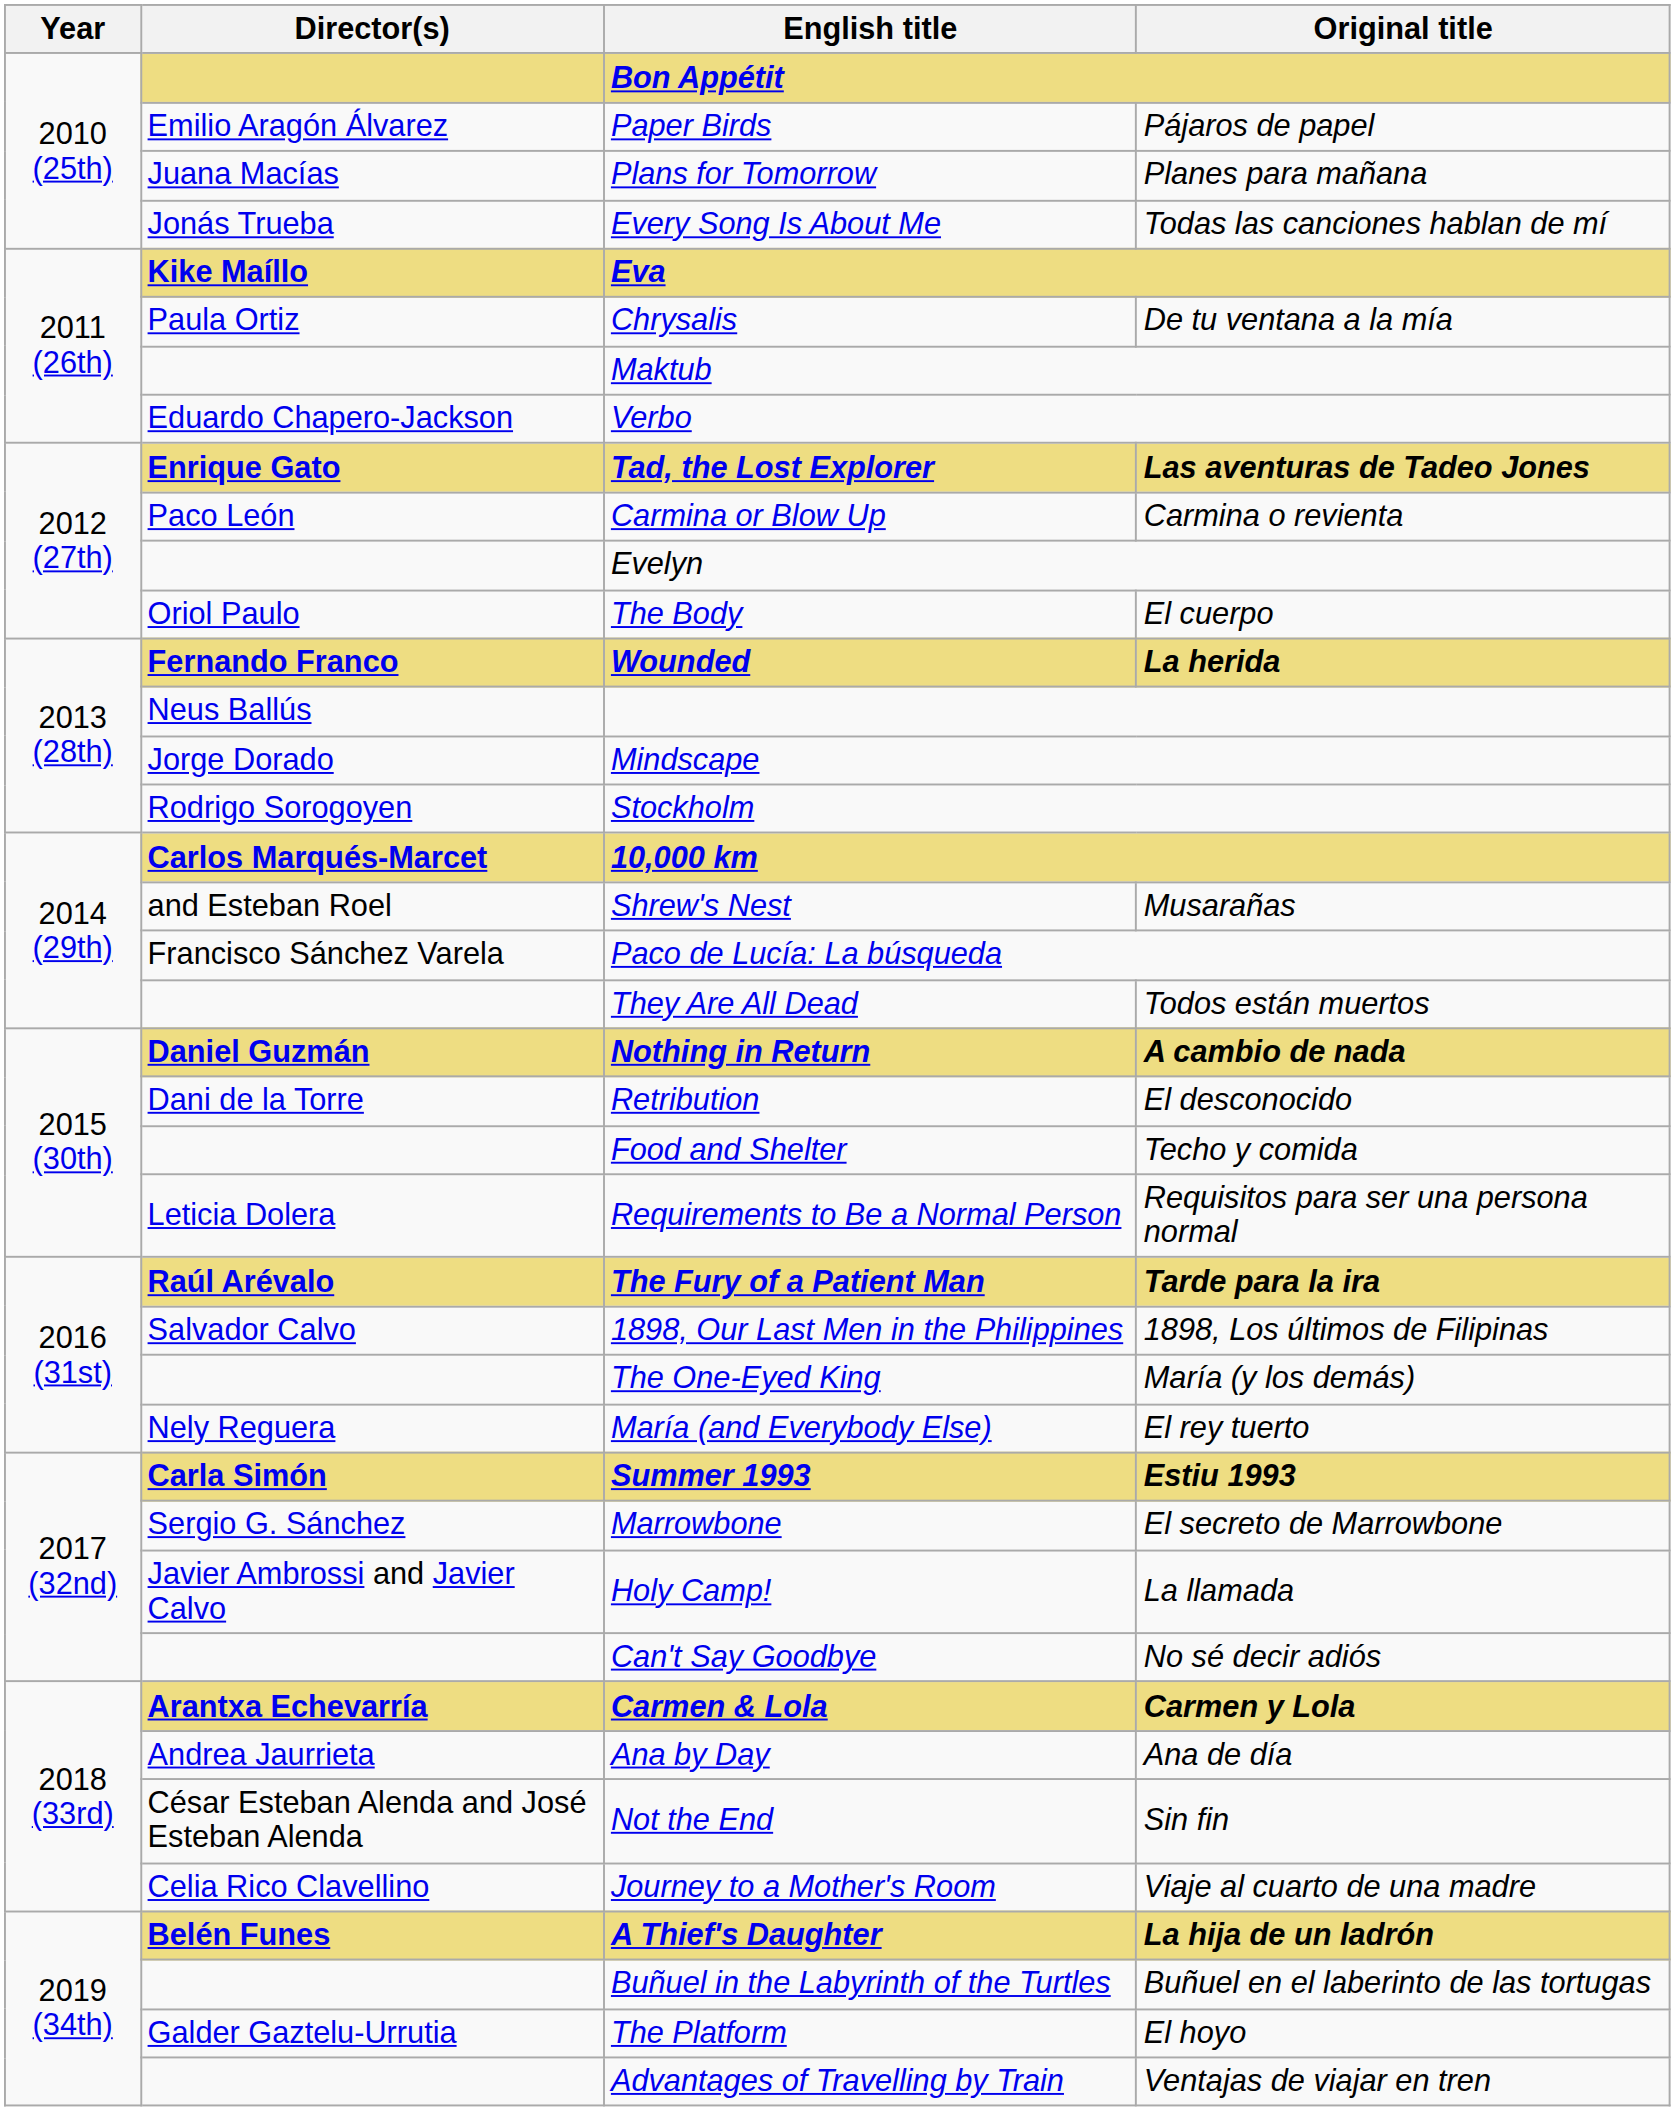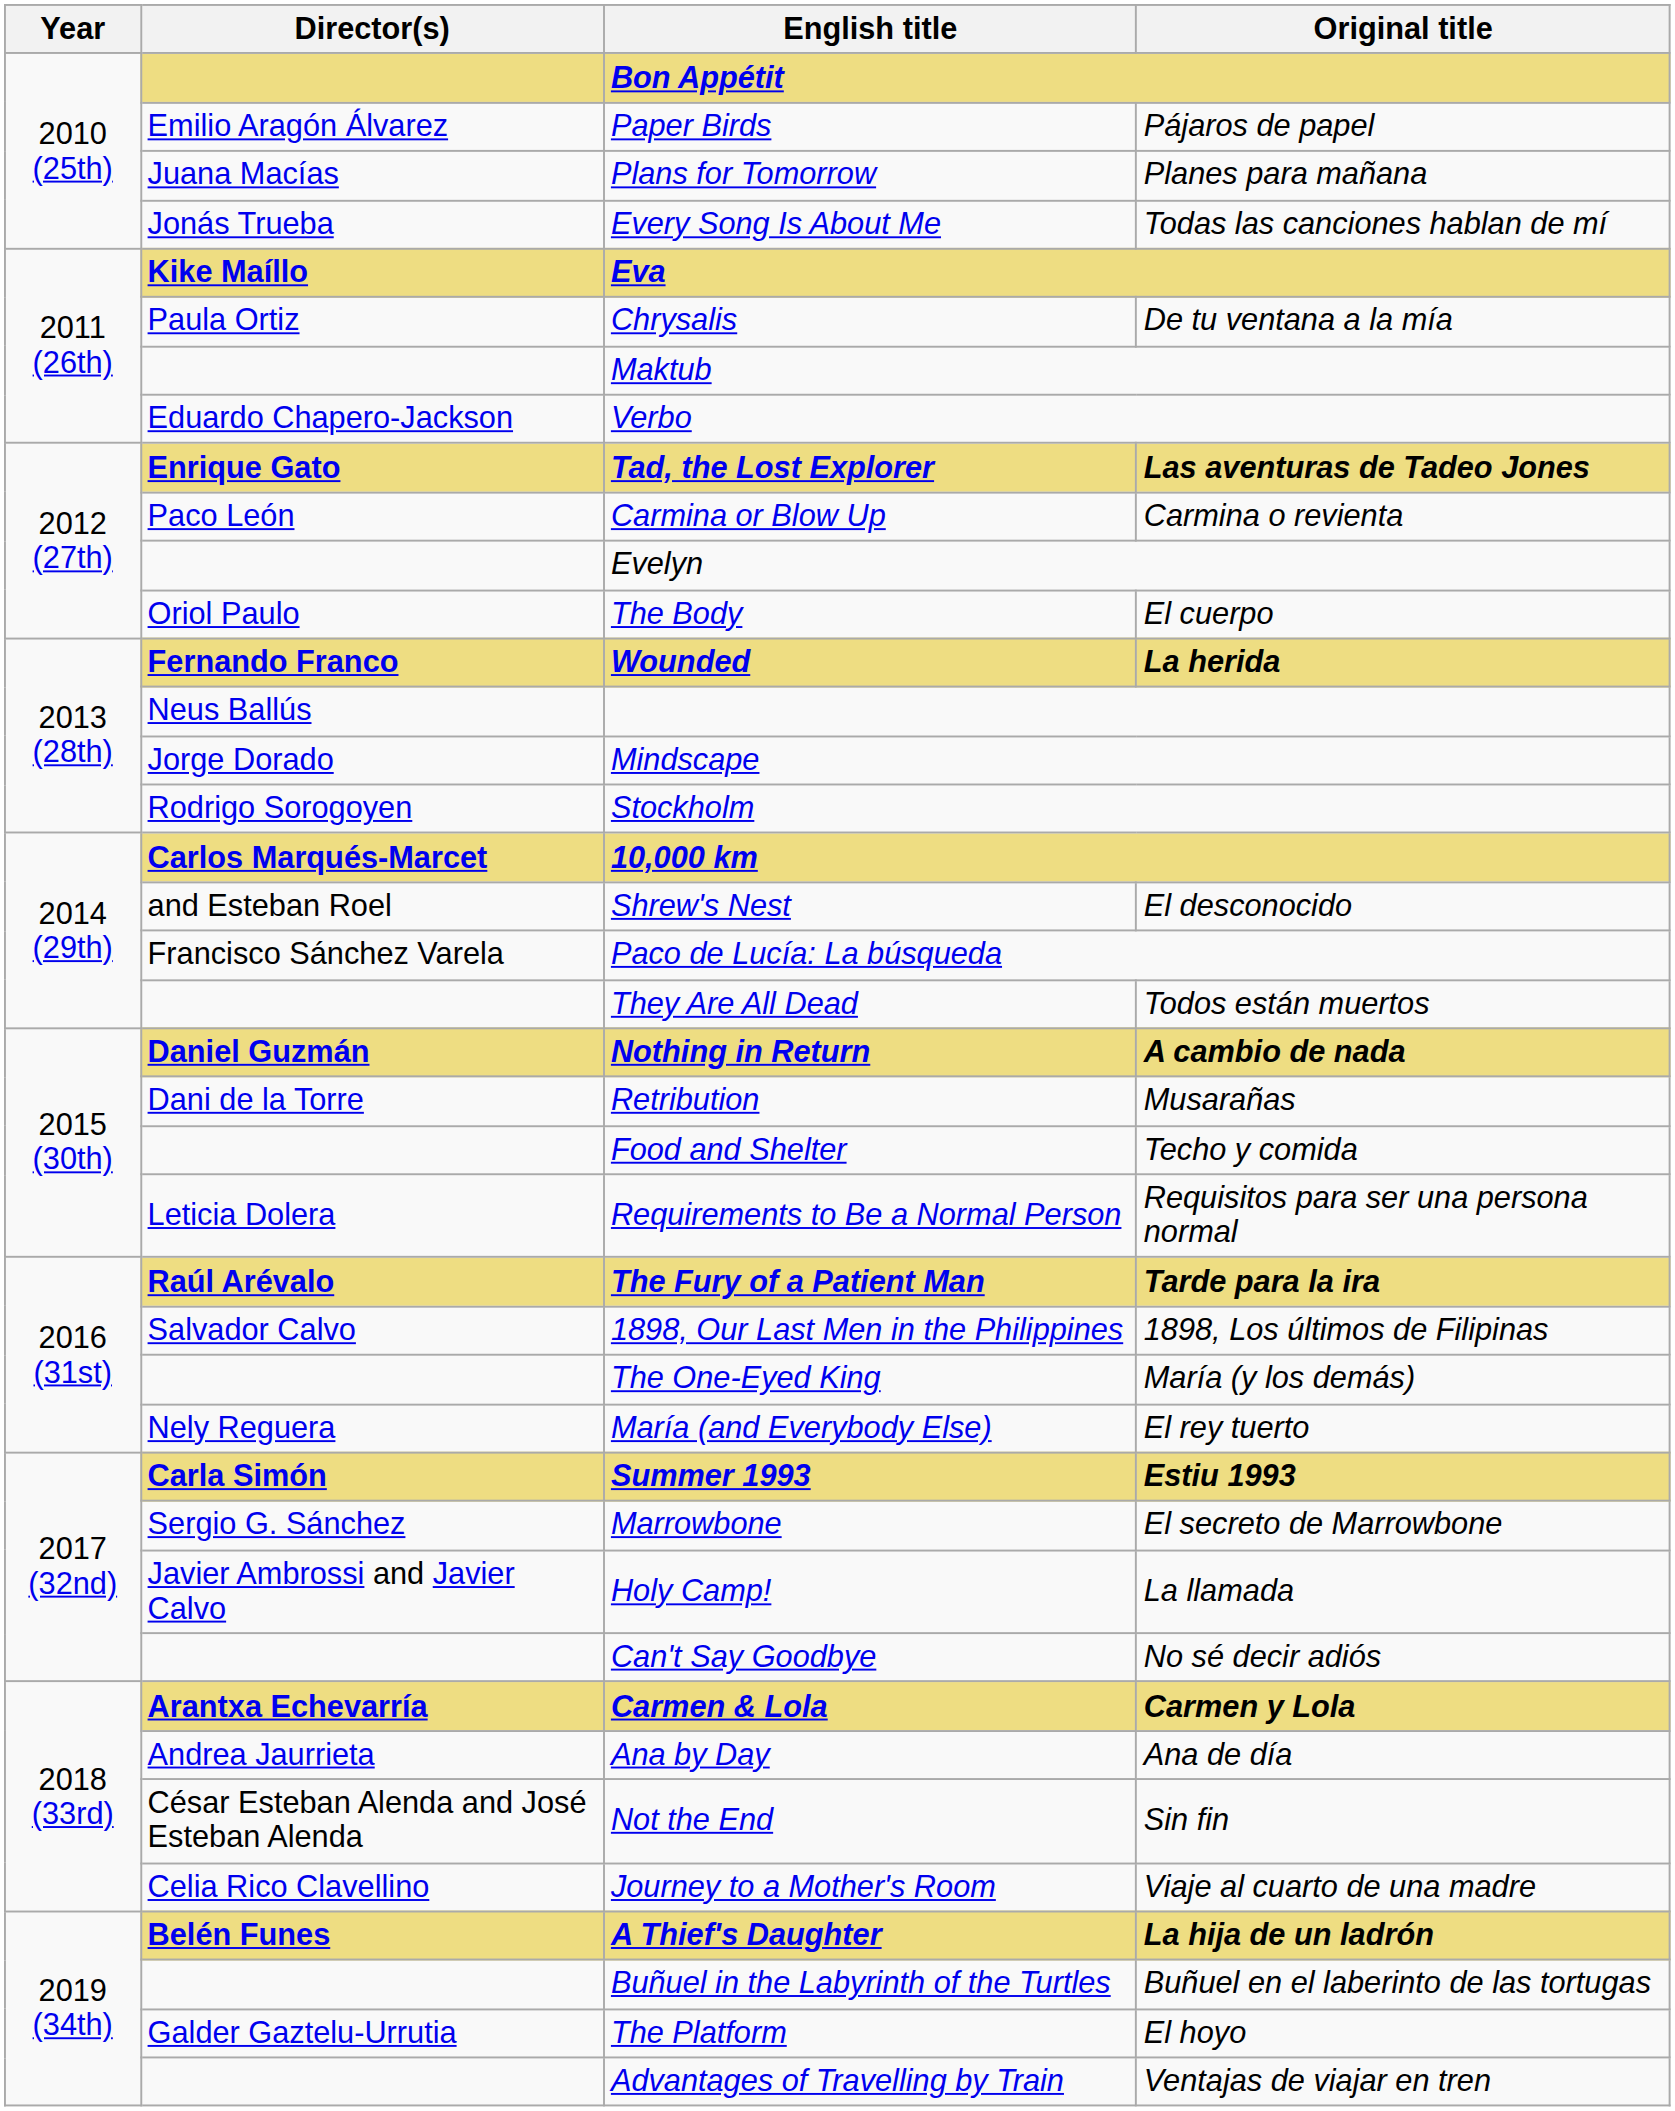Shrew's Nest | Original title: Musarañas -> El desconocido
Retribution | Original title: El desconocido -> Musarañas
